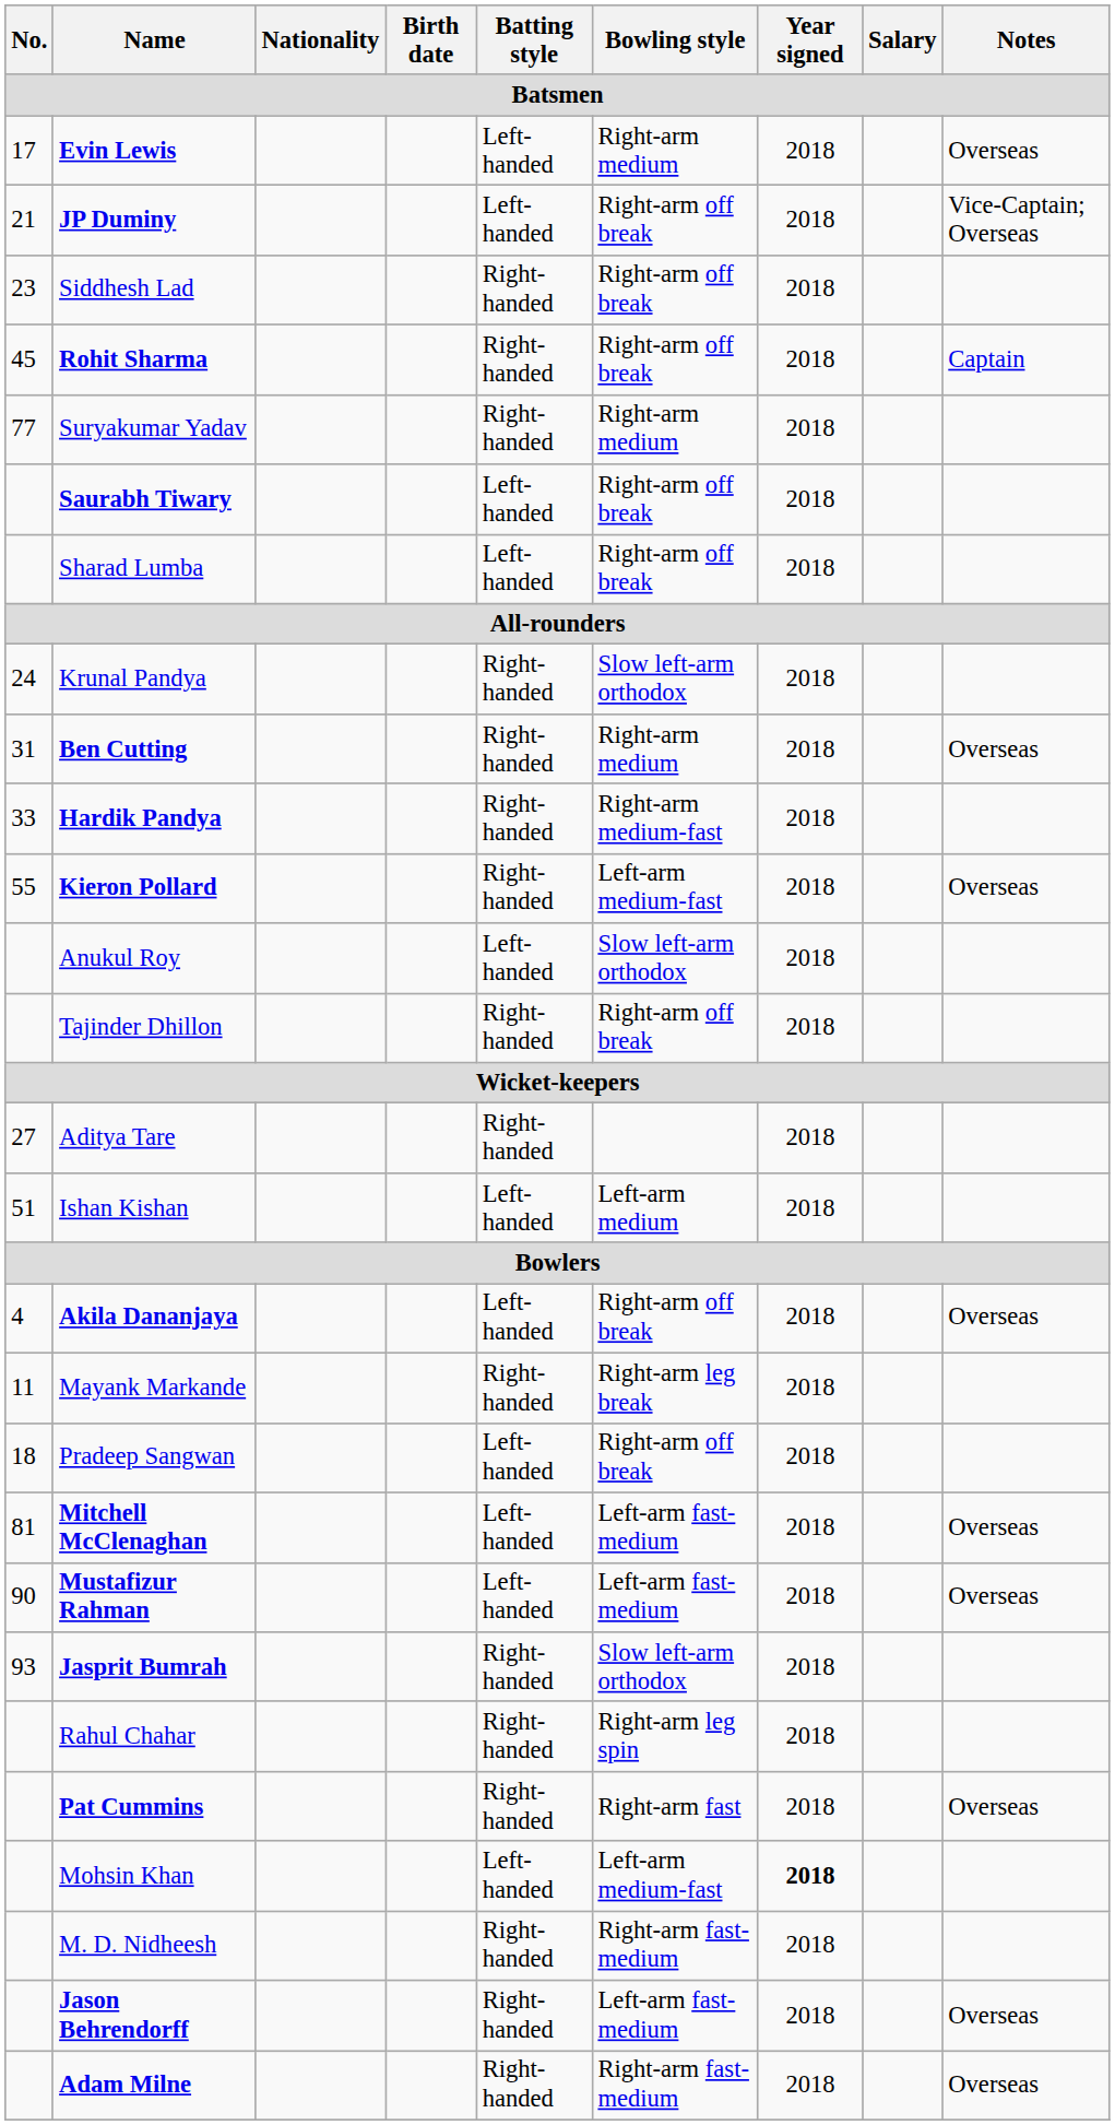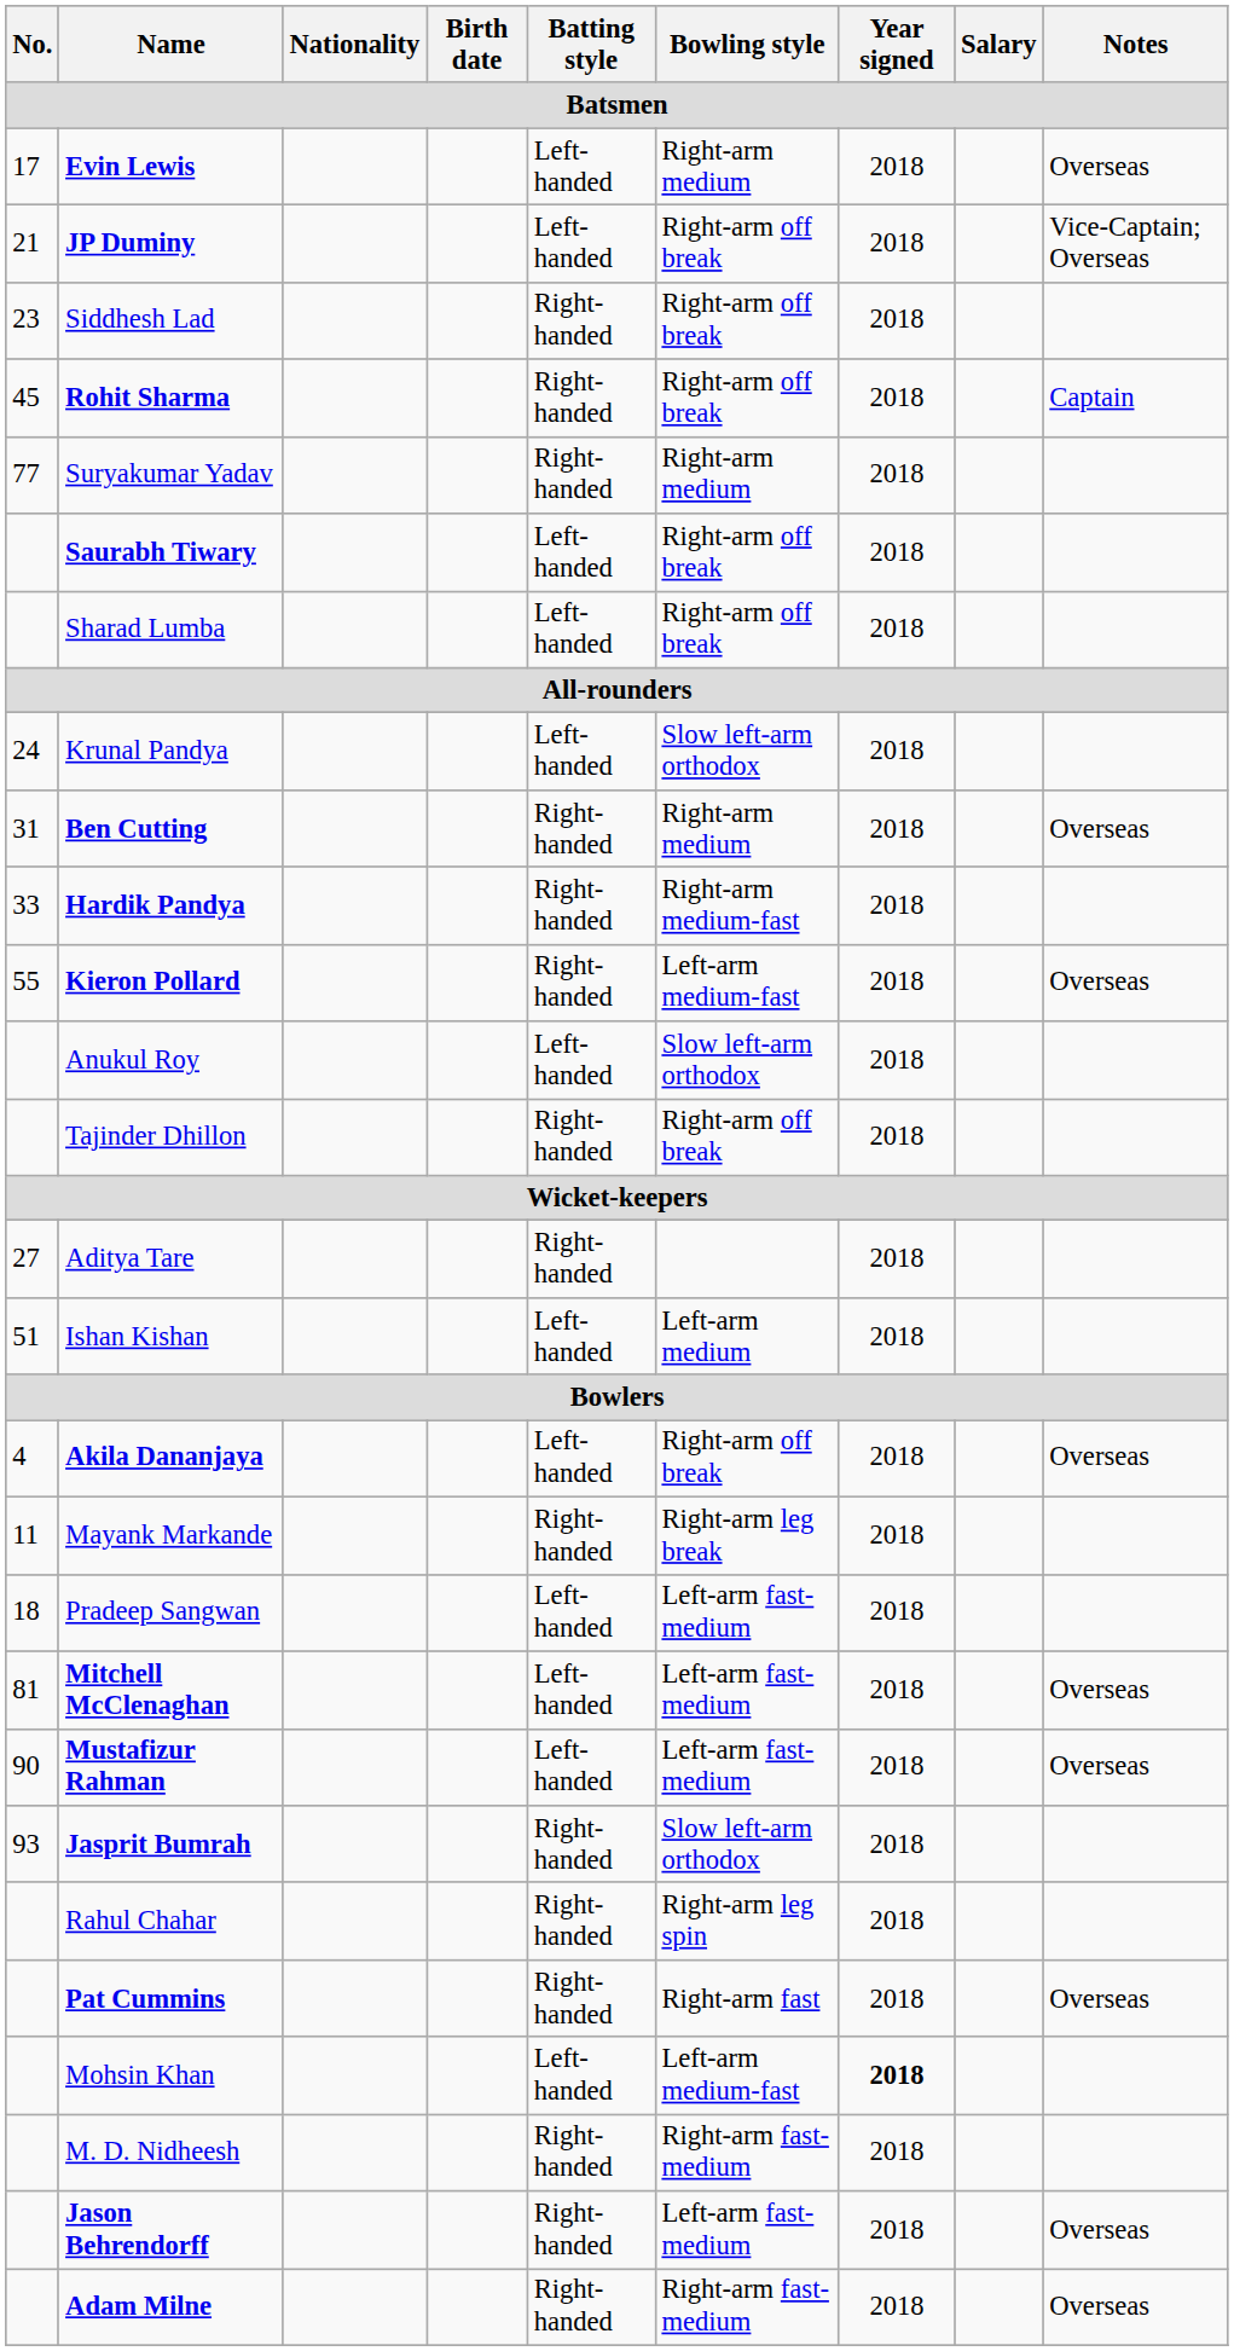Krunal Pandya | Batting style: Right-handed -> Left-handed
Pradeep Sangwan | Bowling style: Right-arm off break -> Left-arm fast-medium
